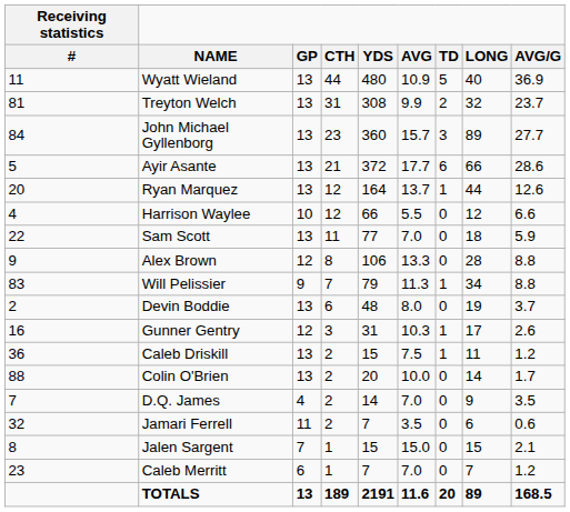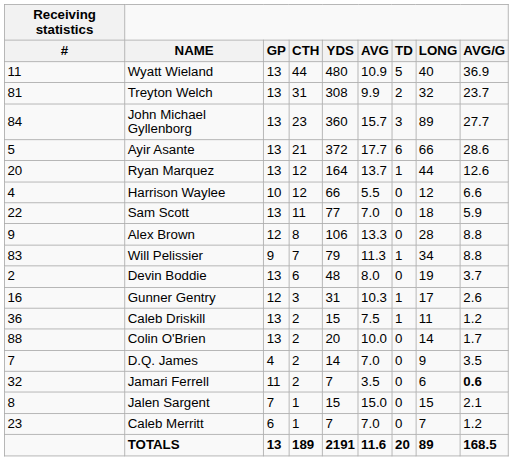Jamari Ferrell | AVG/G: normal -> bold
